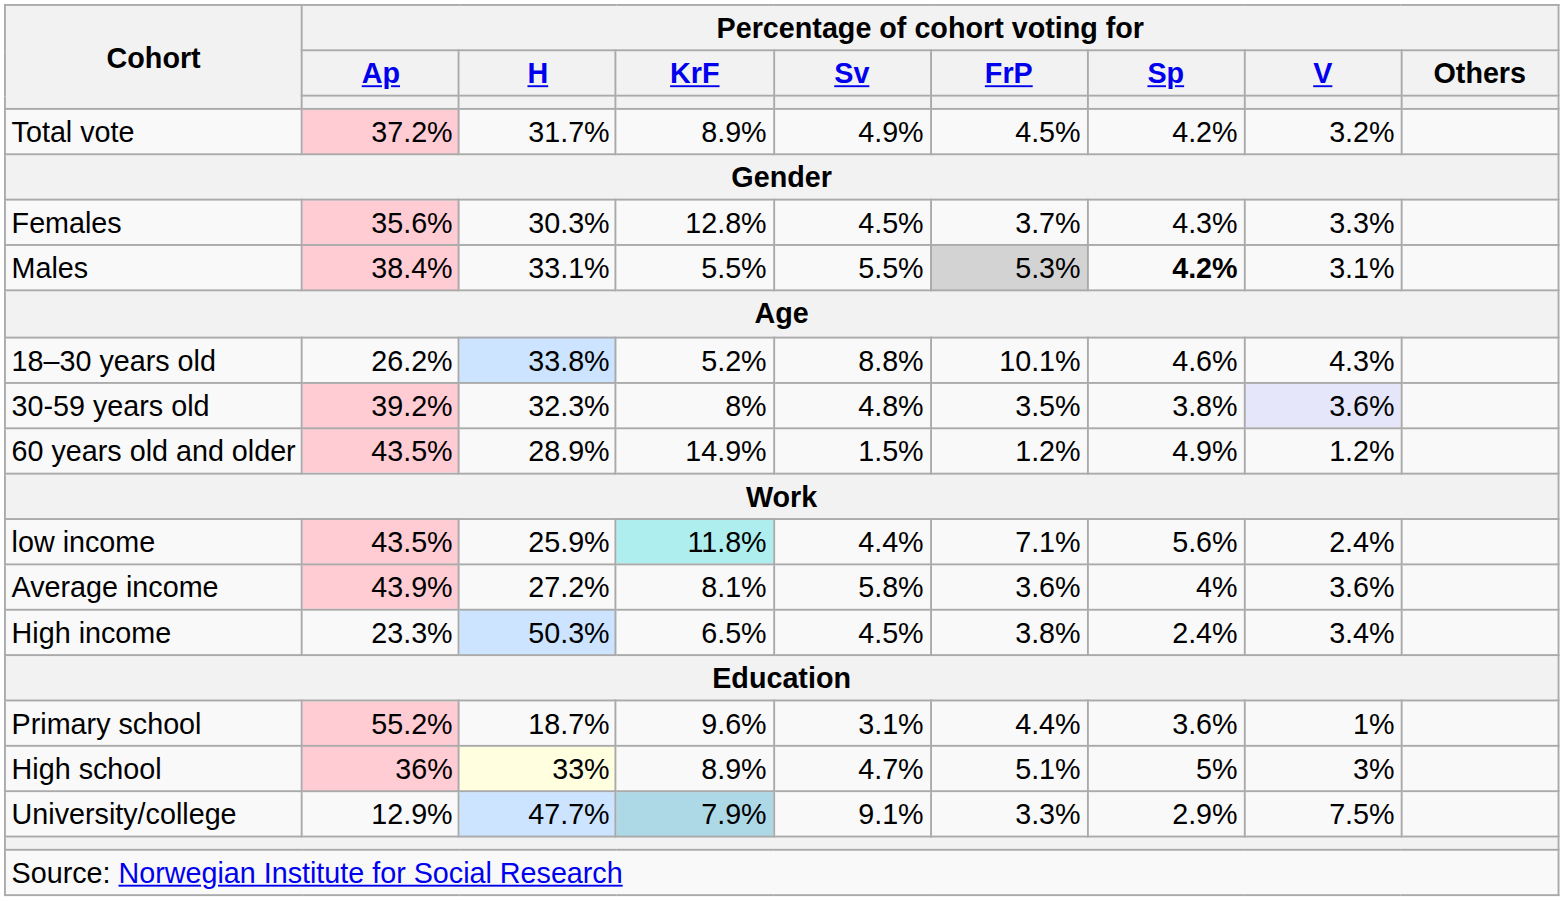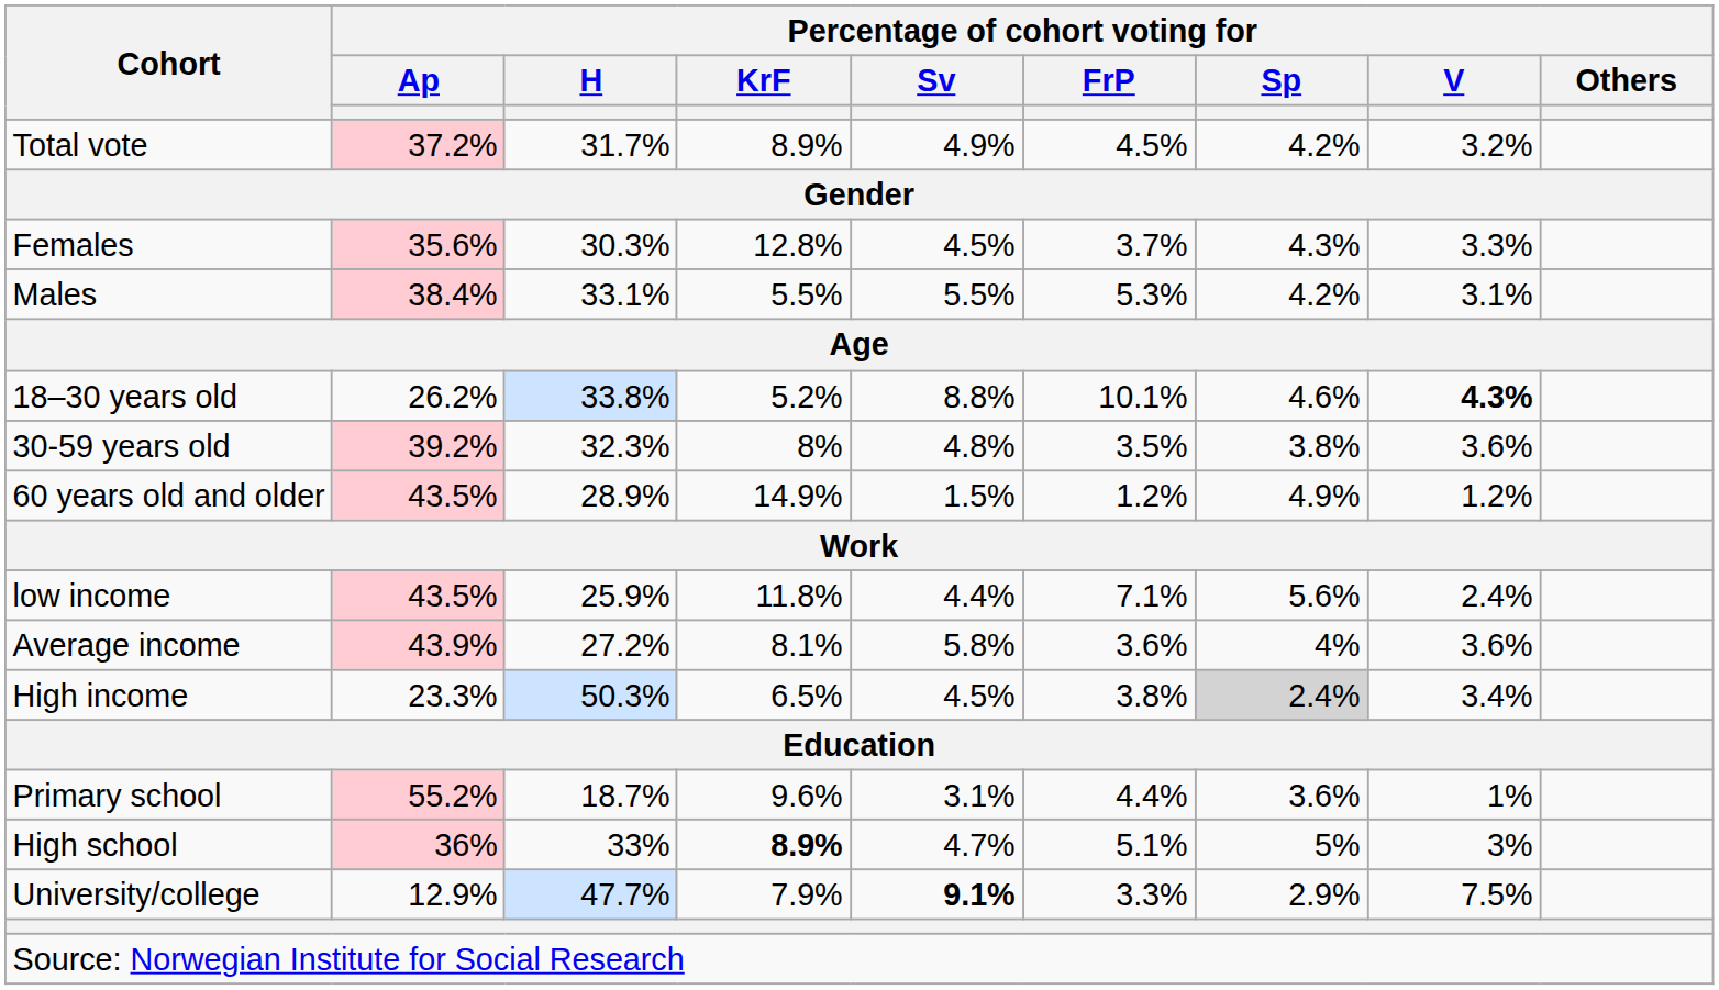Males | Percentage of cohort voting for / FrP: lightgrey background -> no background
Males | Percentage of cohort voting for / Sp: bold -> normal
18–30 years old | Percentage of cohort voting for / V: normal -> bold
30-59 years old | Percentage of cohort voting for / V: lavender background -> no background
low income | Percentage of cohort voting for / KrF: paleturquoise background -> no background
High income | Percentage of cohort voting for / Sp: no background -> lightgrey background
High school | Percentage of cohort voting for / H: lightyellow background -> no background
High school | Percentage of cohort voting for / KrF: normal -> bold
University/college | Percentage of cohort voting for / KrF: lightblue background -> no background
University/college | Percentage of cohort voting for / Sv: normal -> bold
